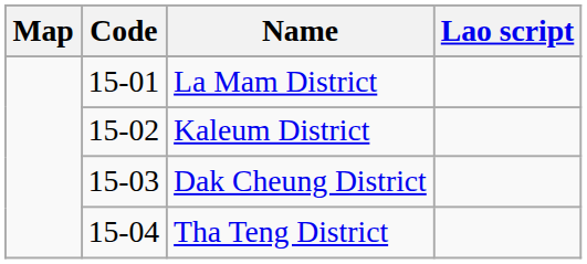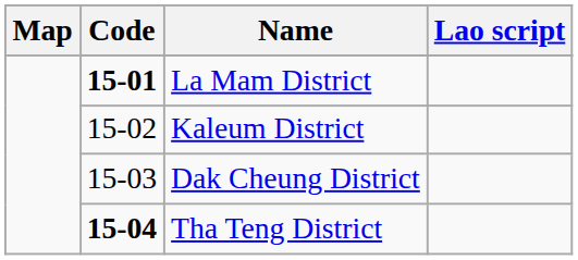La Mam District | Code: normal -> bold
Tha Teng District | Code: normal -> bold
